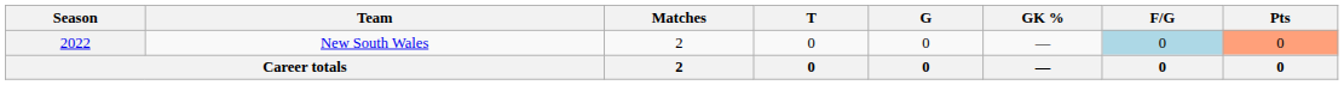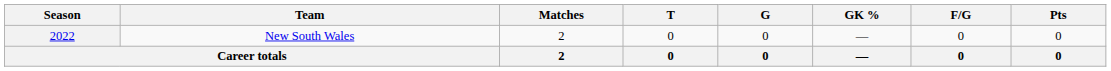2022 | F/G: lightblue background -> no background
2022 | Pts: lightsalmon background -> no background
